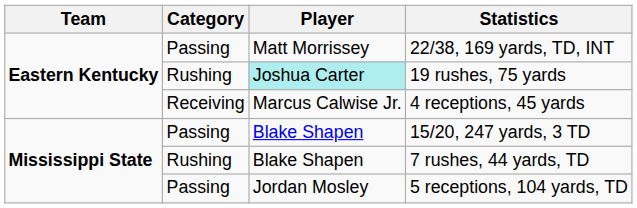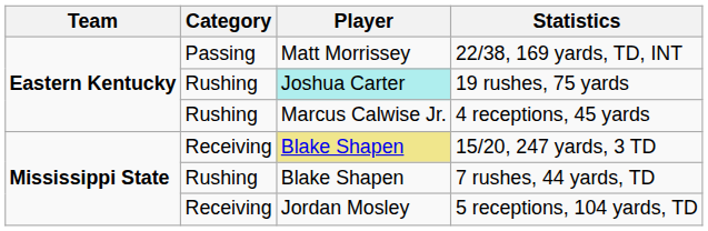4 receptions, 45 yards | Category: Receiving -> Rushing
15/20, 247 yards, 3 TD | Category: Passing -> Receiving
15/20, 247 yards, 3 TD | Player: no background -> khaki background
5 receptions, 104 yards, TD | Category: Passing -> Receiving
